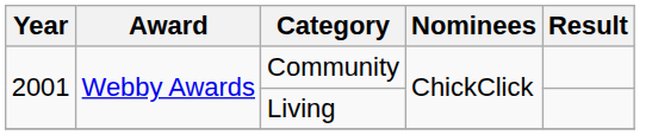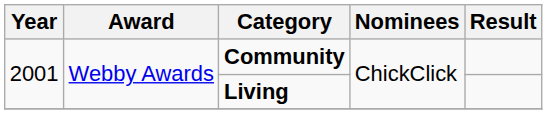Community | Category: normal -> bold
Living | Category: normal -> bold
